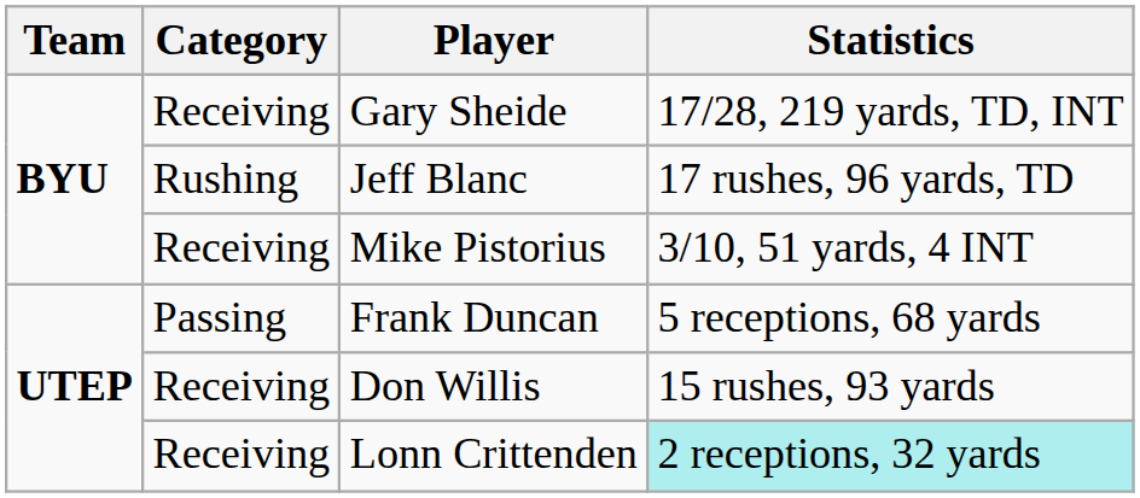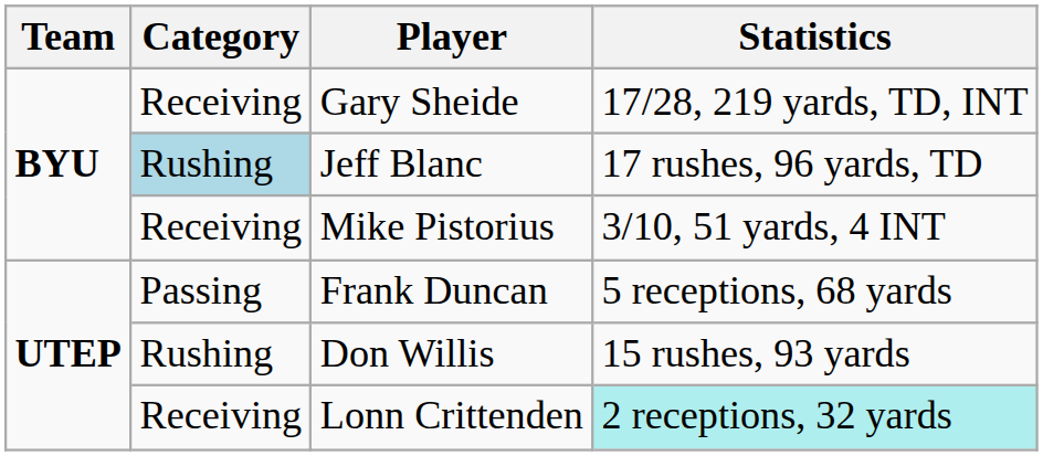Jeff Blanc | Category: no background -> lightblue background
Don Willis | Category: Receiving -> Rushing
